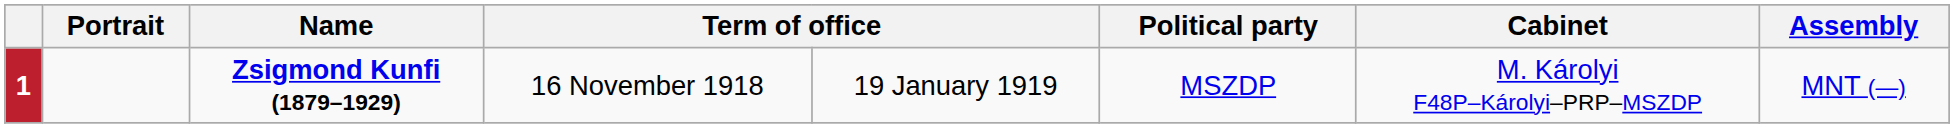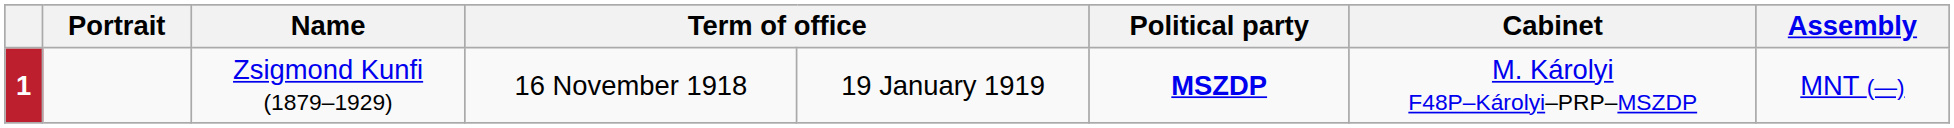1 | Name: bold -> normal
1 | Political party: normal -> bold
